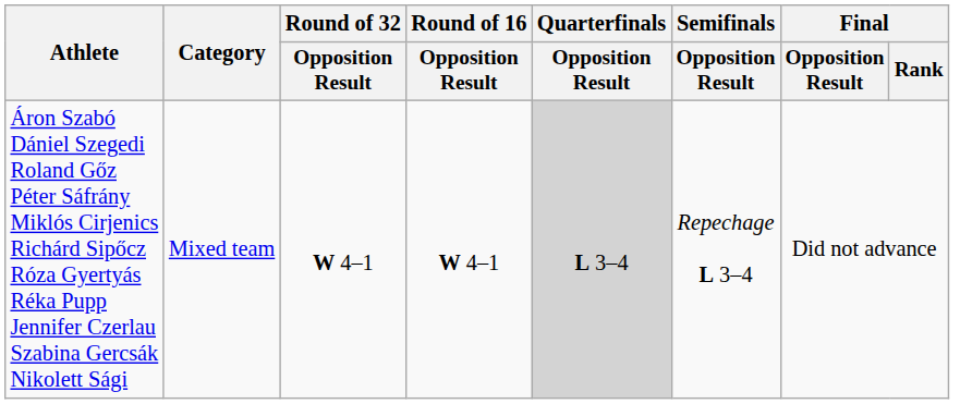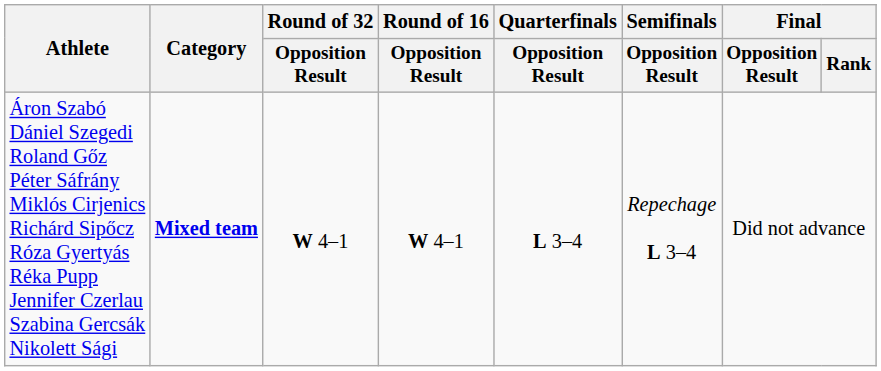row 3 | Category: normal -> bold
row 3 | Quarterfinals / Opposition Result: lightgrey background -> no background
